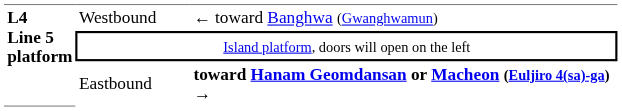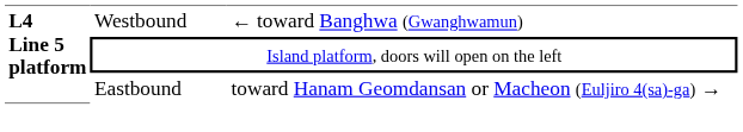Eastbound | column 3: bold -> normal
